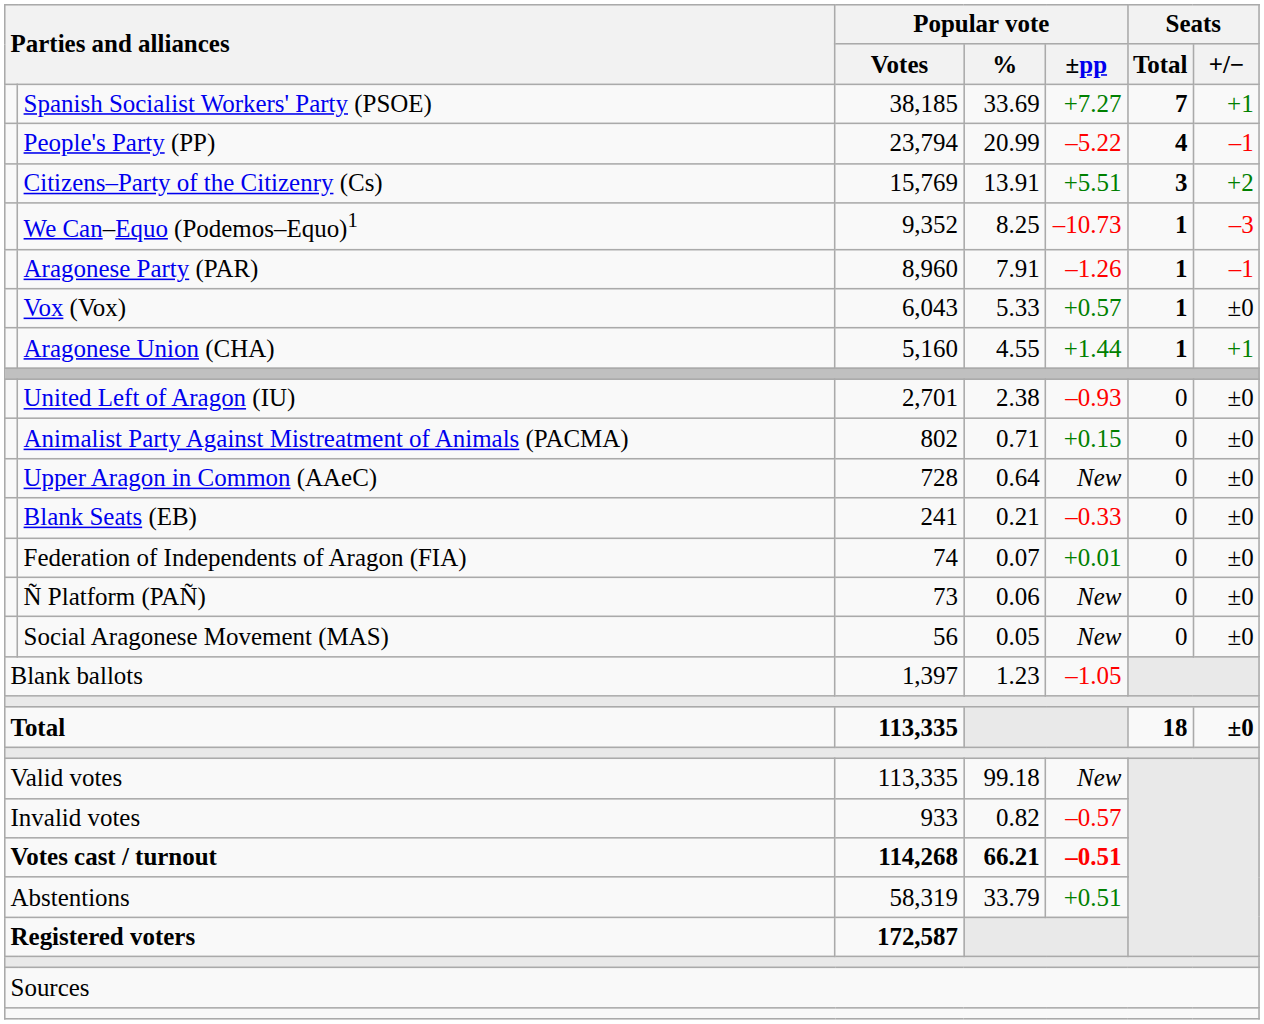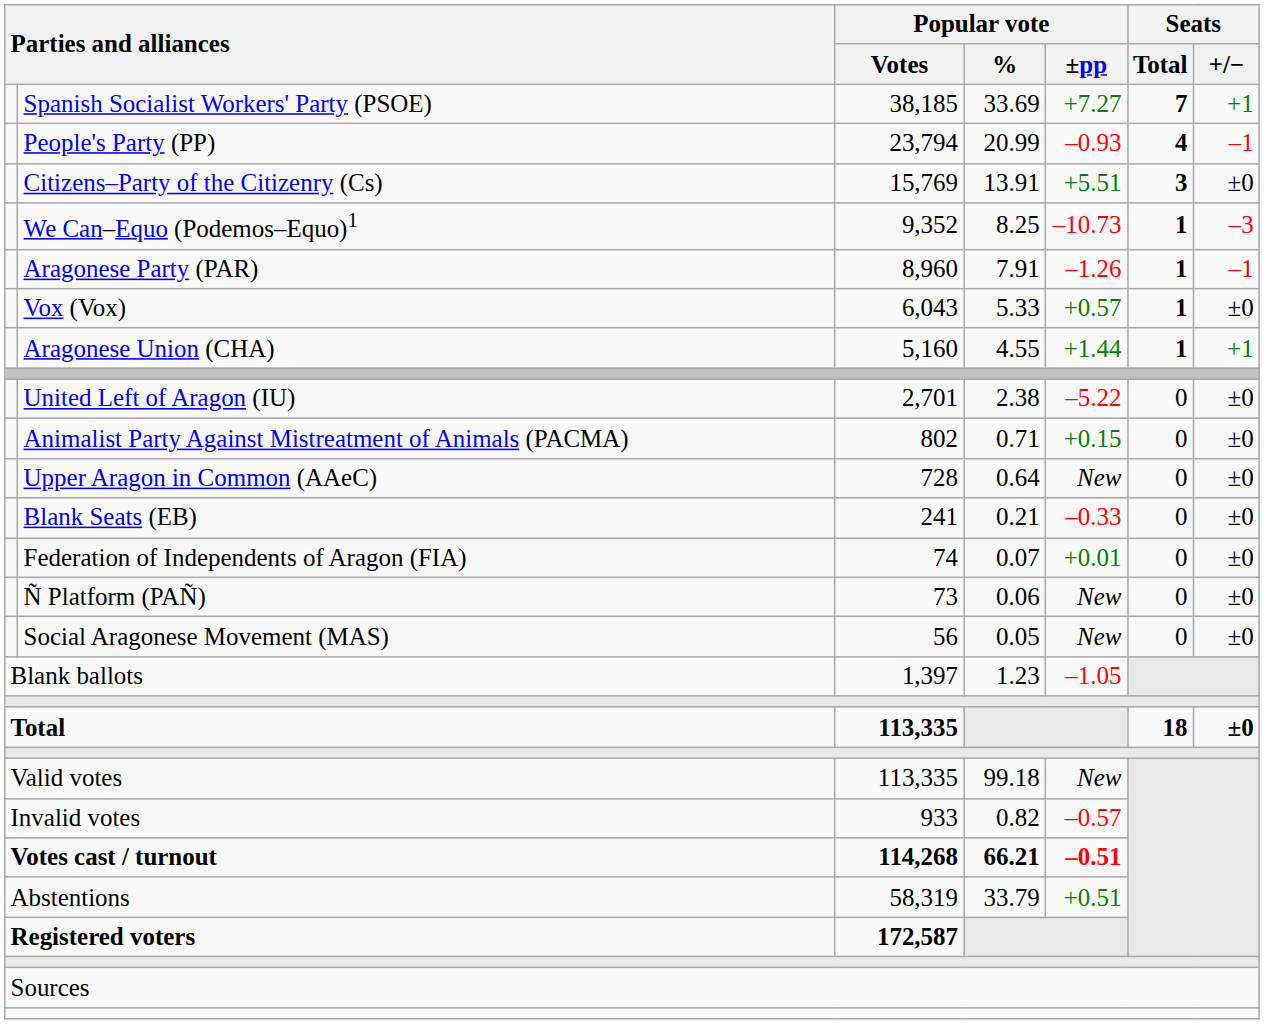People's Party (PP) | Popular vote / ±pp: –5.22 -> –0.93
Citizens–Party of the Citizenry (Cs) | Seats / +/−: +2 -> ±0
United Left of Aragon (IU) | Popular vote / ±pp: –0.93 -> –5.22
